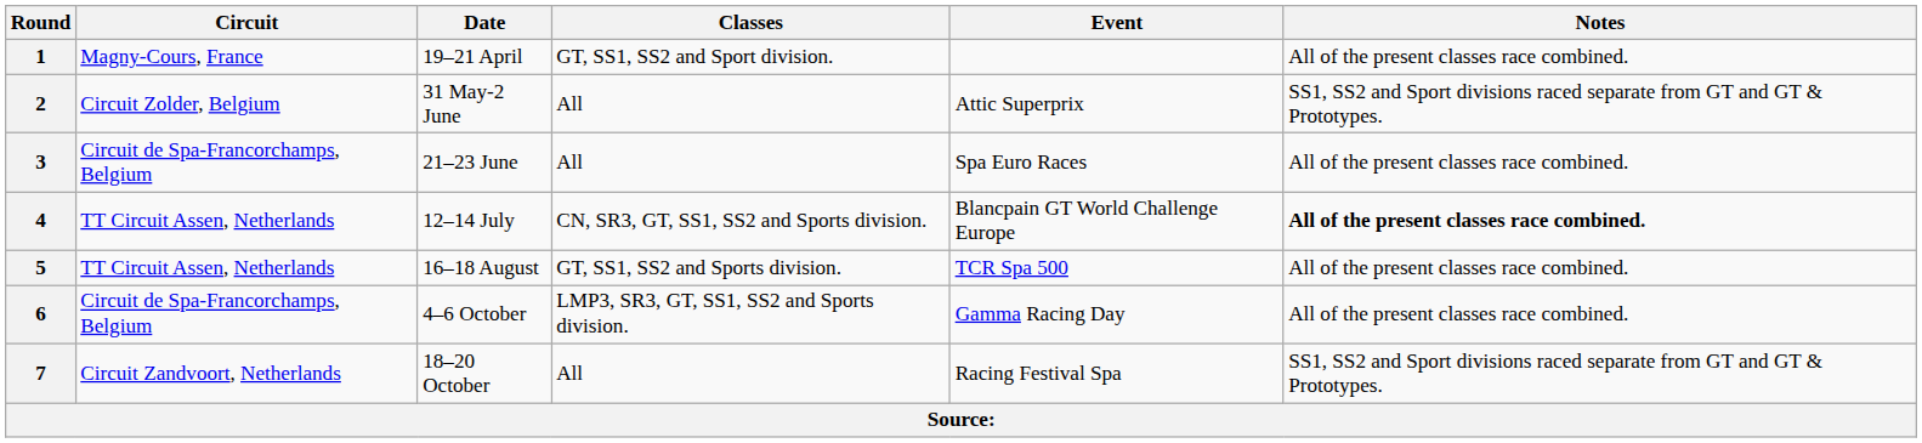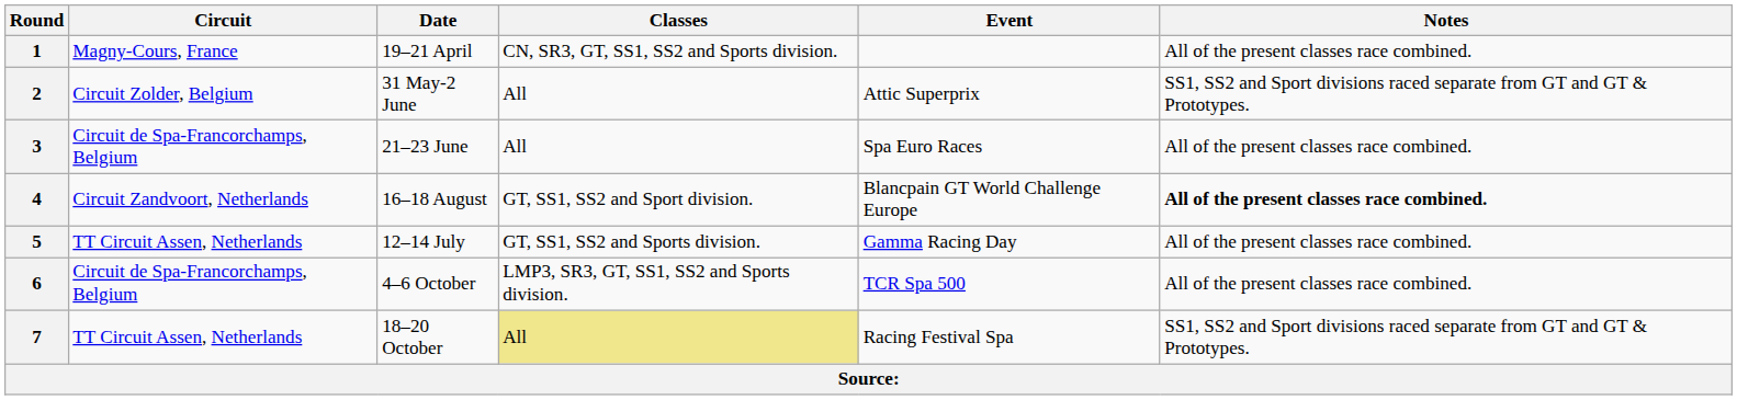1 | Classes: GT, SS1, SS2 and Sport division. -> CN, SR3, GT, SS1, SS2 and Sports division.
4 | Circuit: TT Circuit Assen, Netherlands -> Circuit Zandvoort, Netherlands
4 | Date: 12–14 July -> 16–18 August
4 | Classes: CN, SR3, GT, SS1, SS2 and Sports division. -> GT, SS1, SS2 and Sport division.
5 | Date: 16–18 August -> 12–14 July
5 | Event: TCR Spa 500 -> Gamma Racing Day
6 | Event: Gamma Racing Day -> TCR Spa 500
7 | Circuit: Circuit Zandvoort, Netherlands -> TT Circuit Assen, Netherlands
7 | Classes: no background -> khaki background
